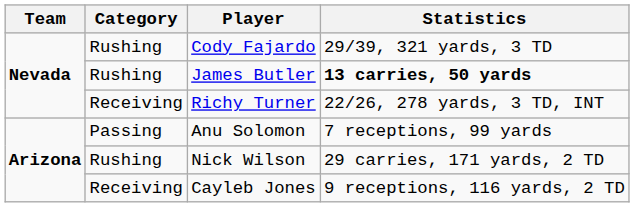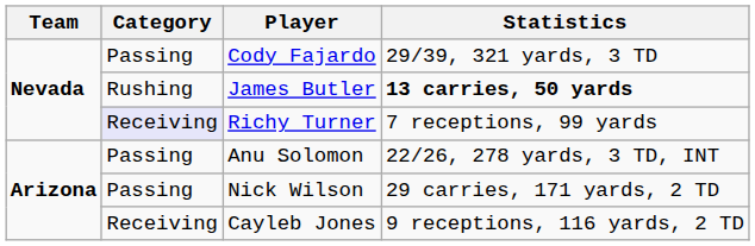Cody Fajardo | Category: Rushing -> Passing
Richy Turner | Category: no background -> lavender background
Richy Turner | Statistics: 22/26, 278 yards, 3 TD, INT -> 7 receptions, 99 yards
Anu Solomon | Statistics: 7 receptions, 99 yards -> 22/26, 278 yards, 3 TD, INT
Nick Wilson | Category: Rushing -> Passing
